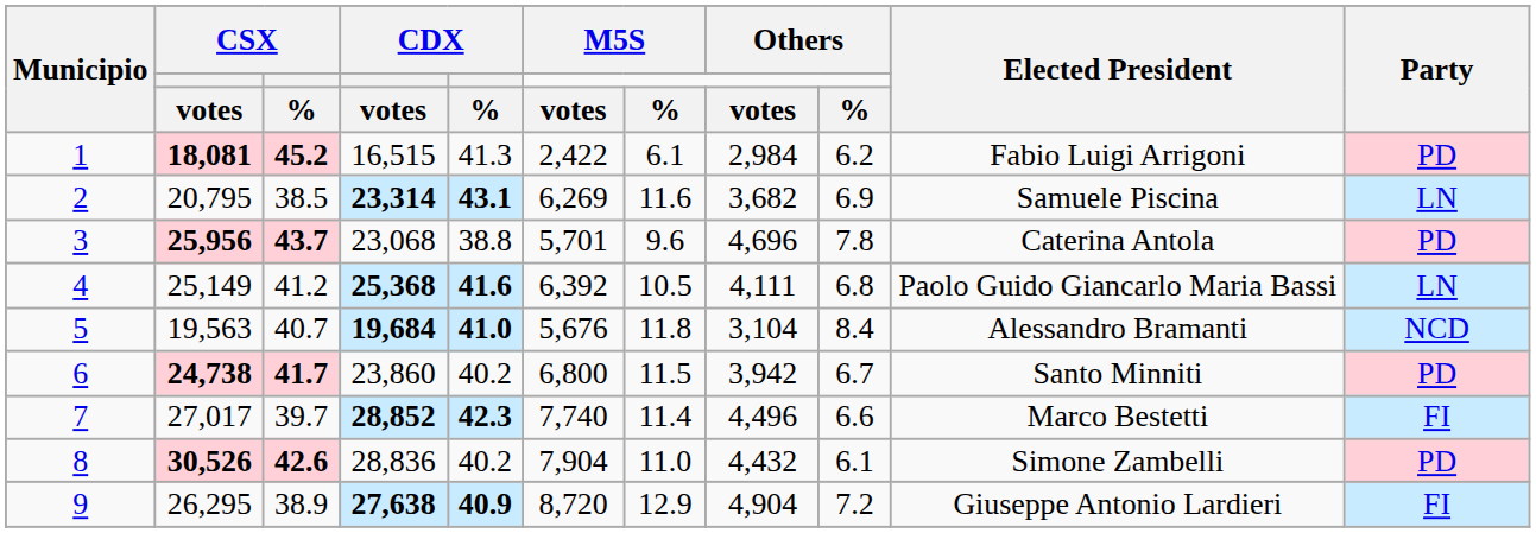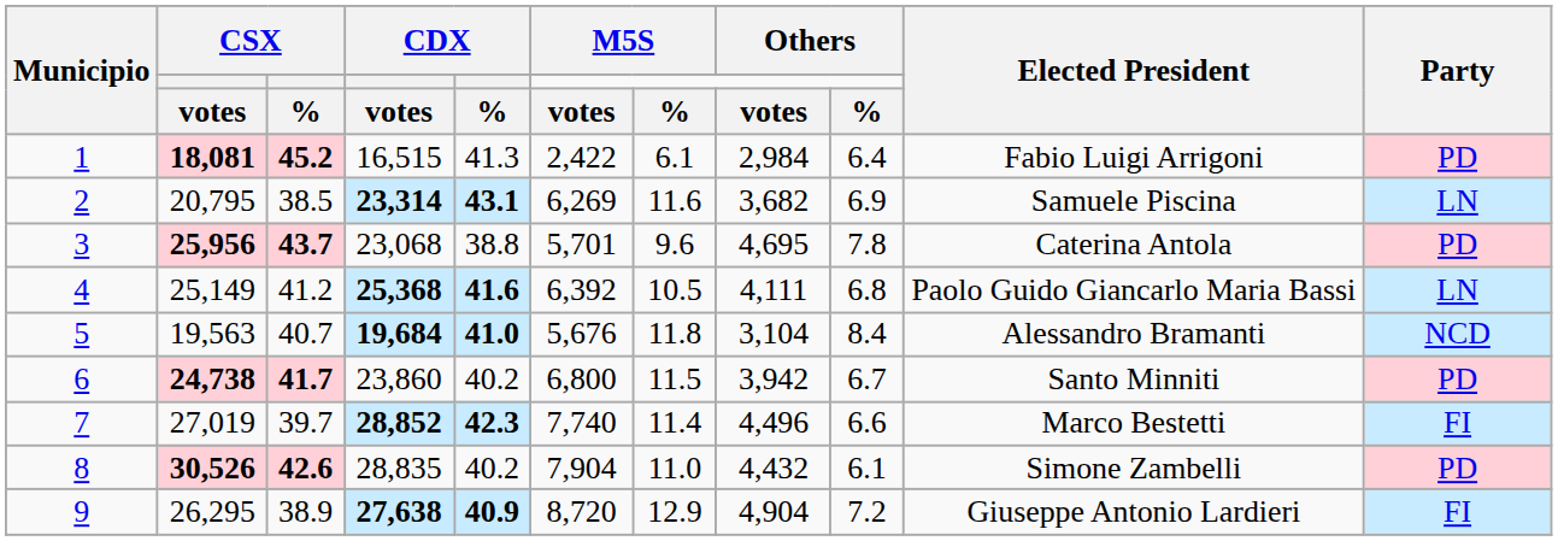1 | Others / %: 6.2 -> 6.4
3 | Others / votes: 4,696 -> 4,695
7 | CSX / votes: 27,017 -> 27,019
8 | CDX / votes: 28,836 -> 28,835
